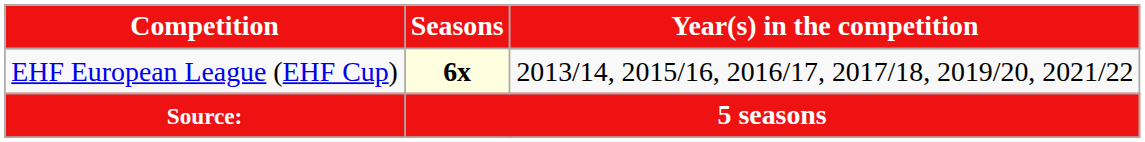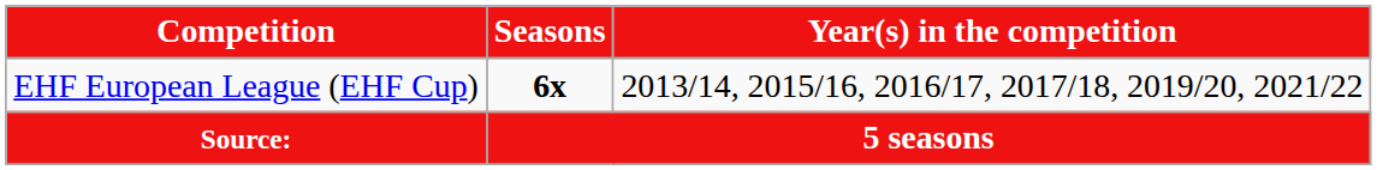EHF European League (EHF Cup) | Seasons: lightyellow background -> no background
